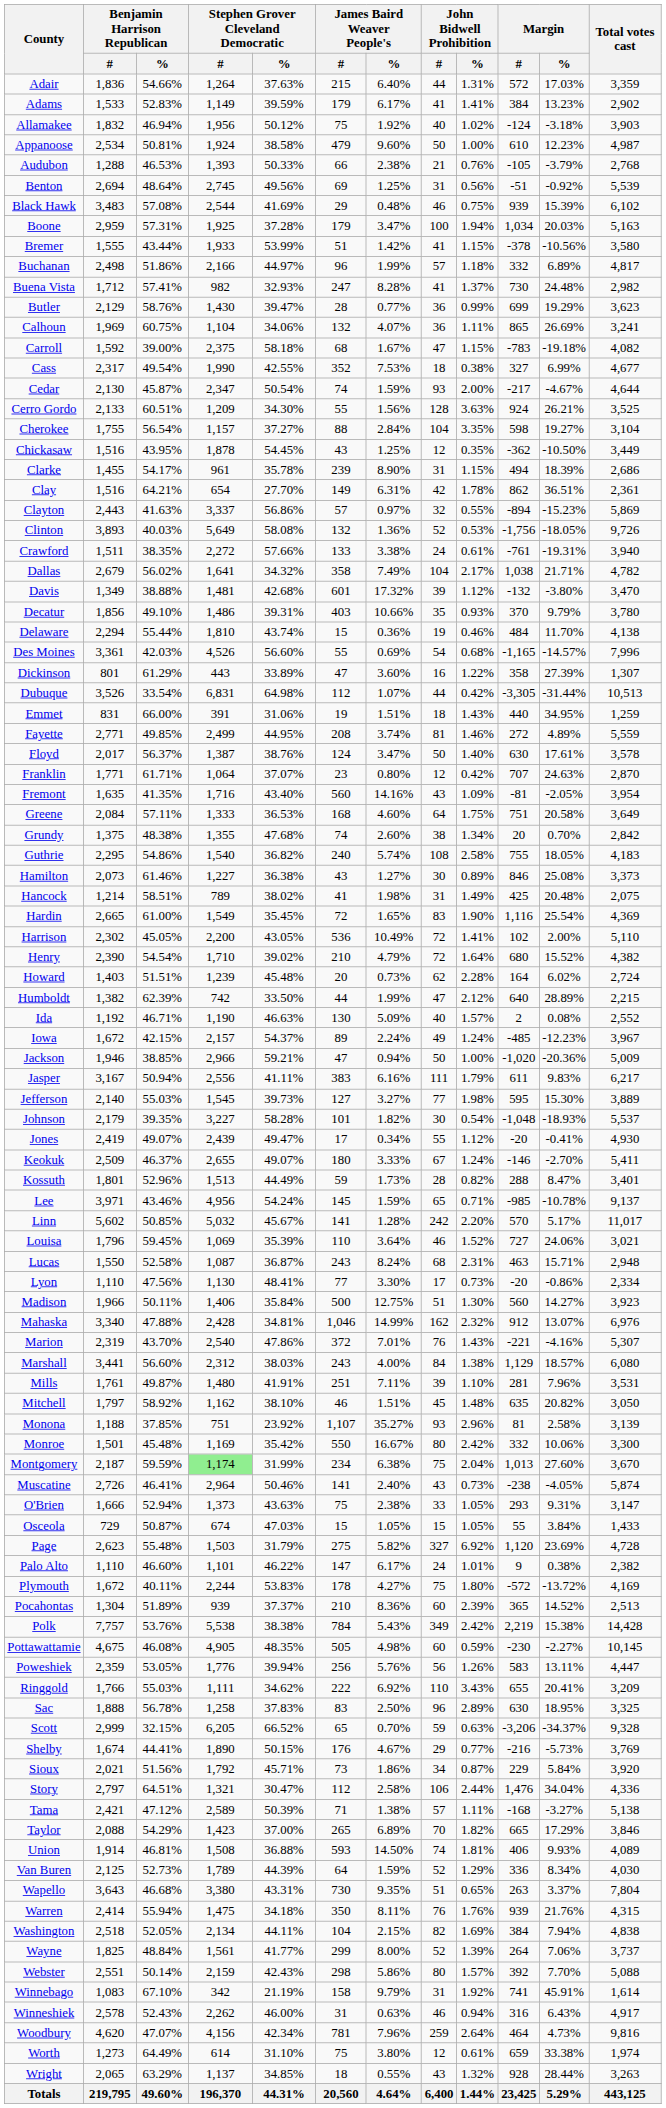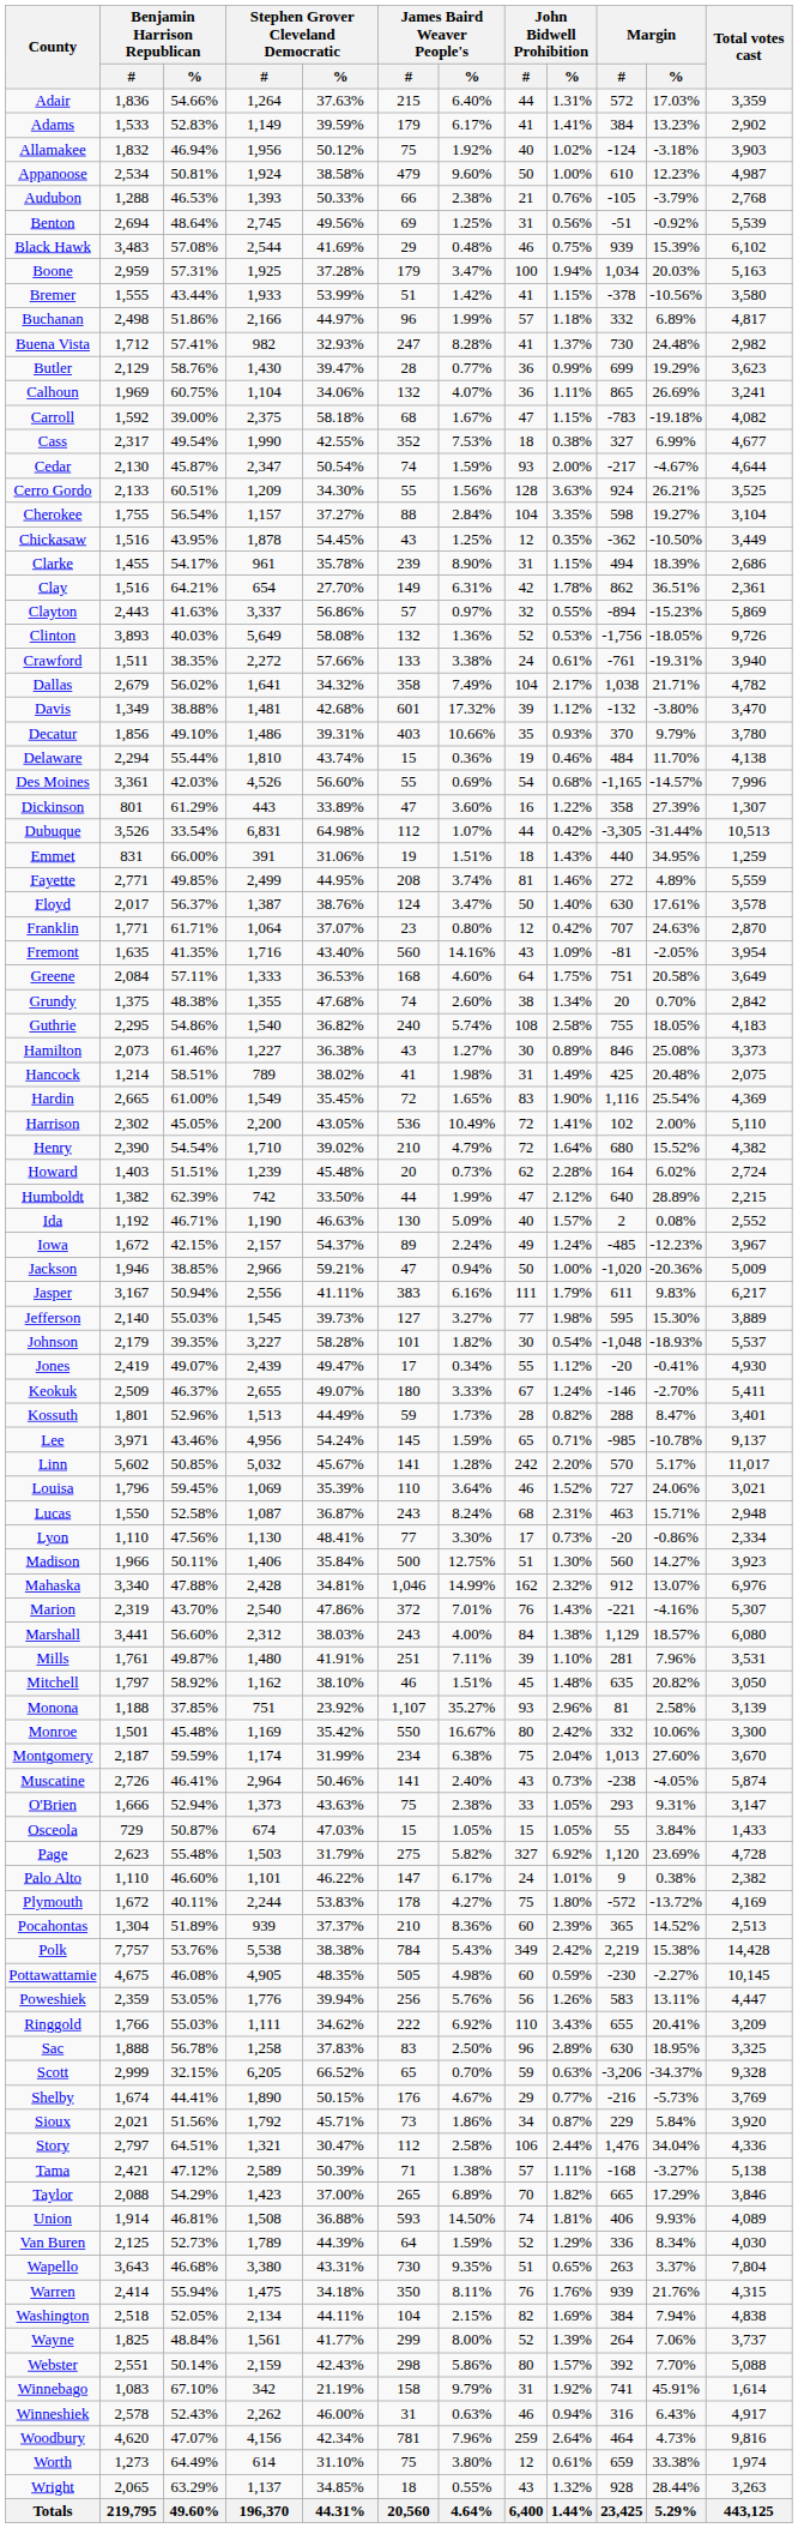Montgomery | Stephen Grover Cleveland Democratic / #: lightgreen background -> no background
